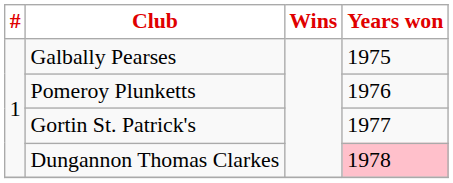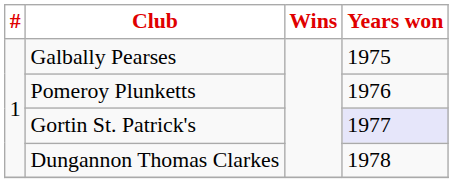Gortin St. Patrick's | Years won: no background -> lavender background
Dungannon Thomas Clarkes | Years won: pink background -> no background
